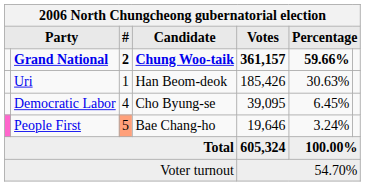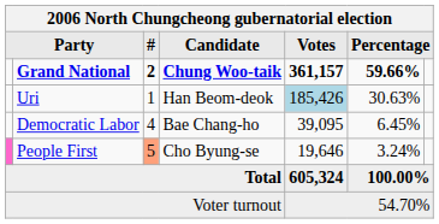Uri | Votes: no background -> lightblue background
Democratic Labor | Candidate: Cho Byung-se -> Bae Chang-ho
People First | Candidate: Bae Chang-ho -> Cho Byung-se
